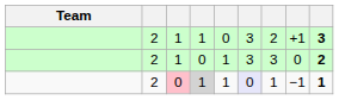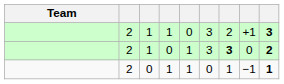row 3 | column 7: normal -> bold
row 4 | column 3: pink background -> no background
row 4 | column 4: lightgrey background -> no background
row 4 | column 6: lavender background -> no background
